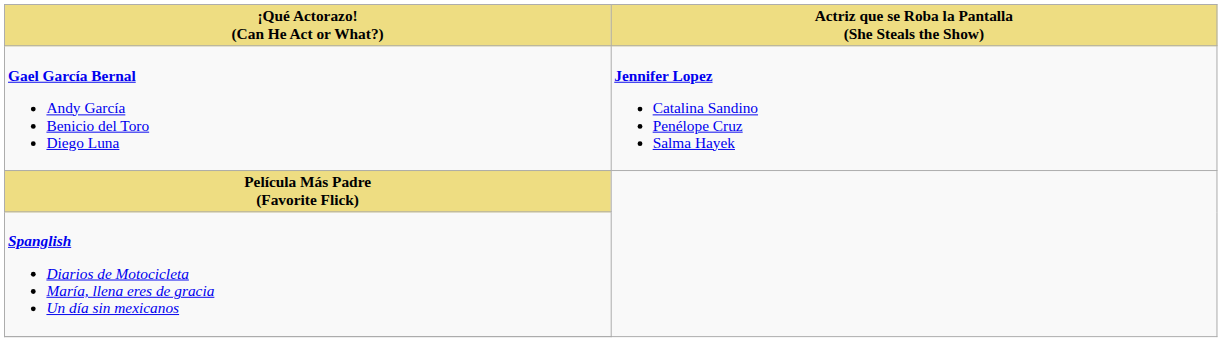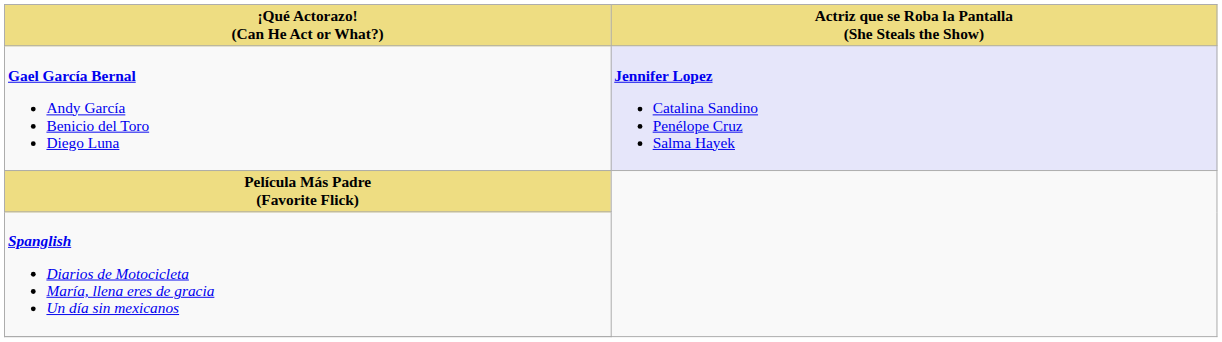Gael García Bernal Andy García Benicio del Toro Diego Luna | Actriz que se Roba la Pantalla (She Steals the Show): no background -> lavender background
